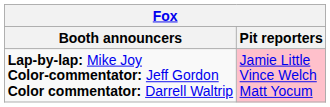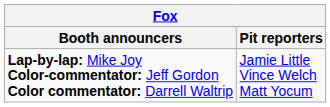row 3 | Pit reporters: pink background -> no background
